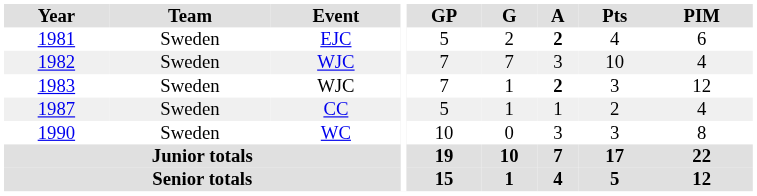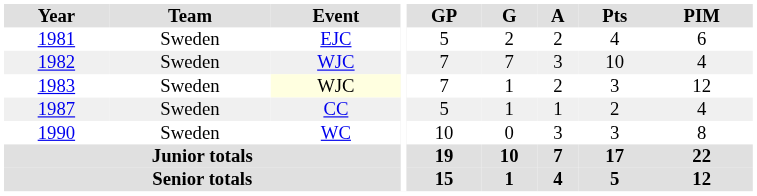1981 | A: bold -> normal
1983 | Event: no background -> lightyellow background
1983 | A: bold -> normal
